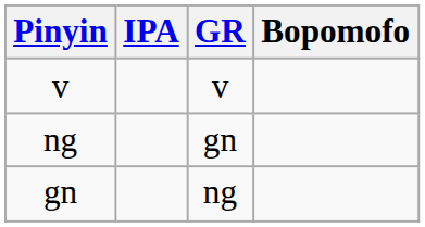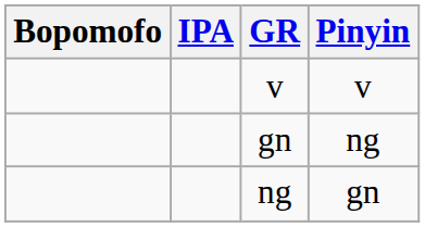columns swapped: Bopomofo <-> Pinyin
